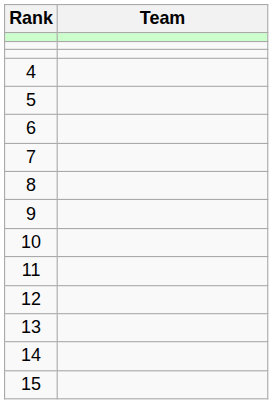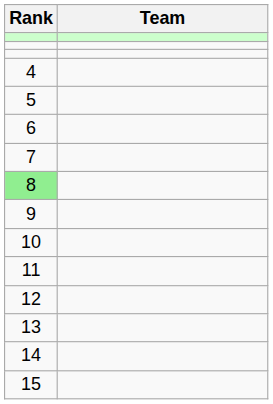row 9 | Rank: no background -> lightgreen background
